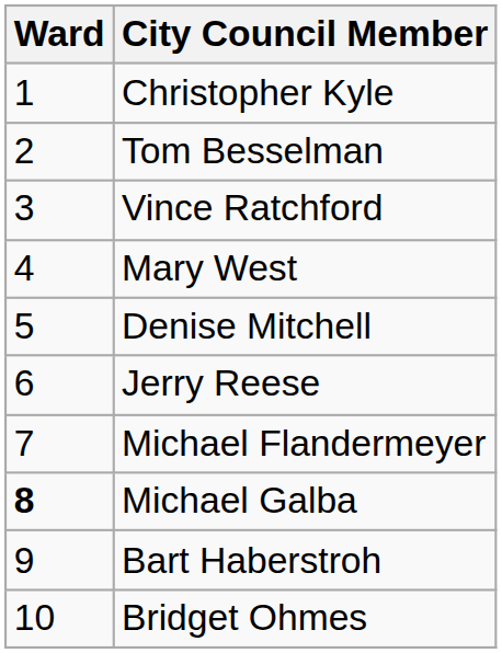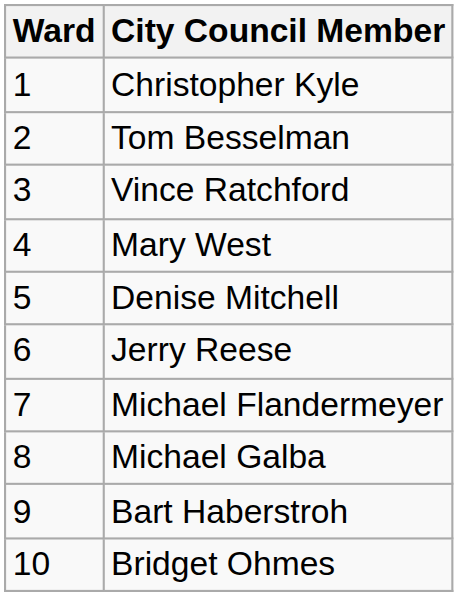Michael Galba | Ward: bold -> normal
